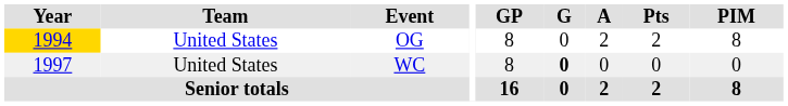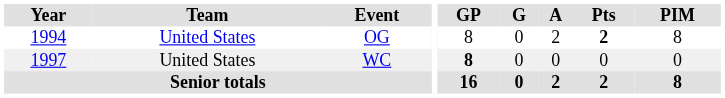OG | Year: gold background -> no background
OG | Pts: normal -> bold
WC | GP: normal -> bold
WC | G: bold -> normal
